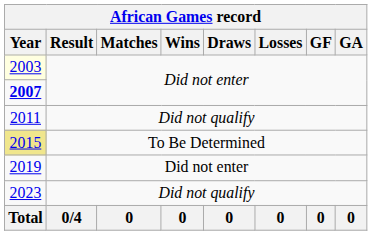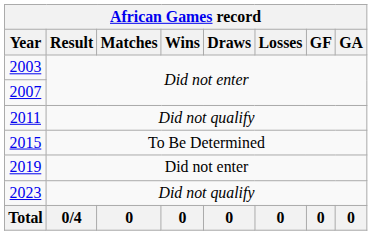2003 | African Games record / Year: lightyellow background -> no background
2007 | African Games record / Year: bold -> normal
2015 | African Games record / Year: khaki background -> no background
